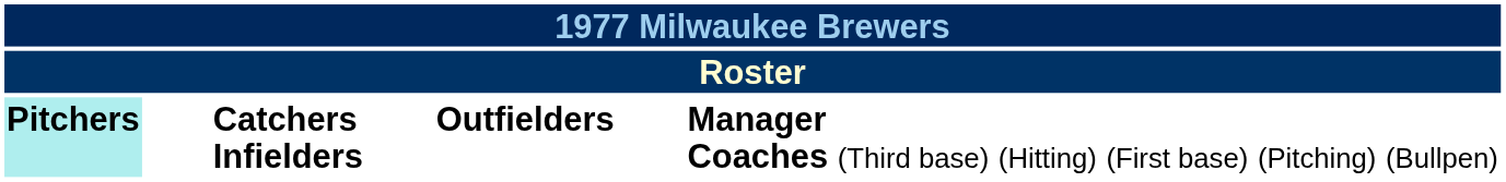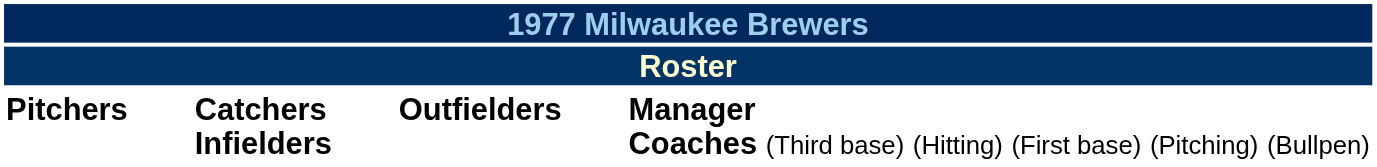Pitchers | column 1: paleturquoise background -> no background
